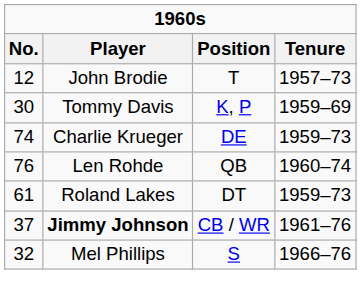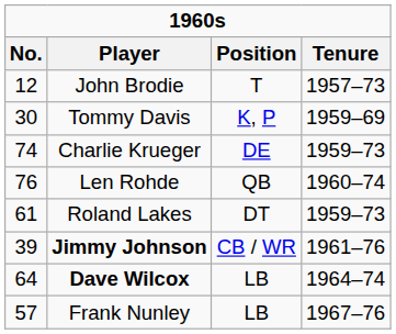Jimmy Johnson | No.: 37 -> 39
+ row: 64 | Dave Wilcox | LB | 1964–74
- row: 32 | Mel Phillips | S | 1966–76
+ row: 57 | Frank Nunley | LB | 1967–76
